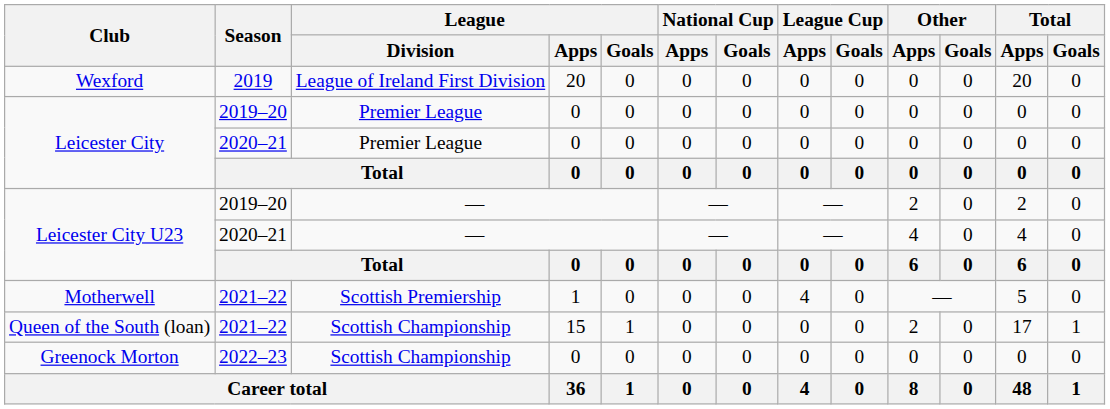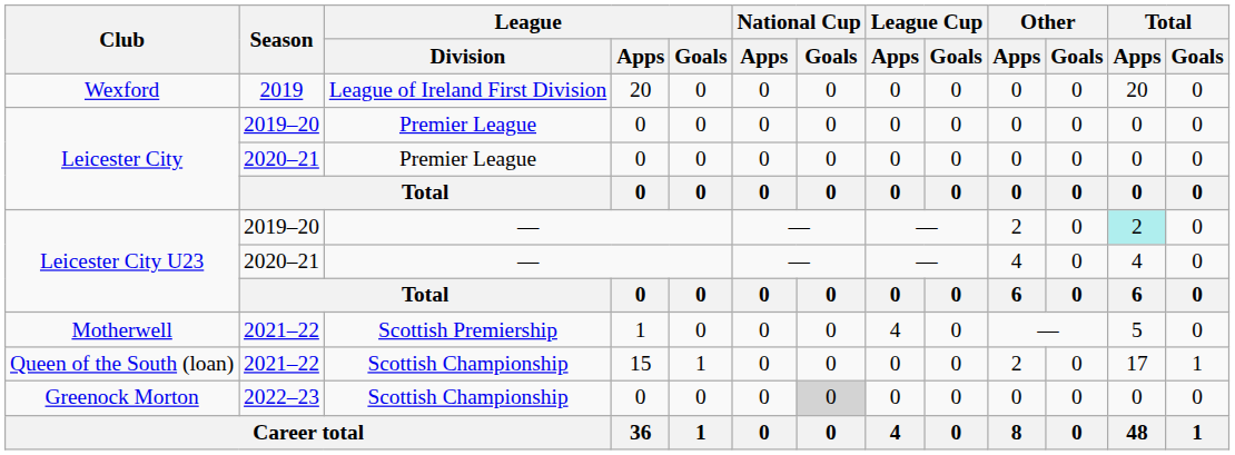Leicester City U23 / 2019–20 | Total / Apps: no background -> paleturquoise background
Greenock Morton | National Cup / Goals: no background -> lightgrey background
